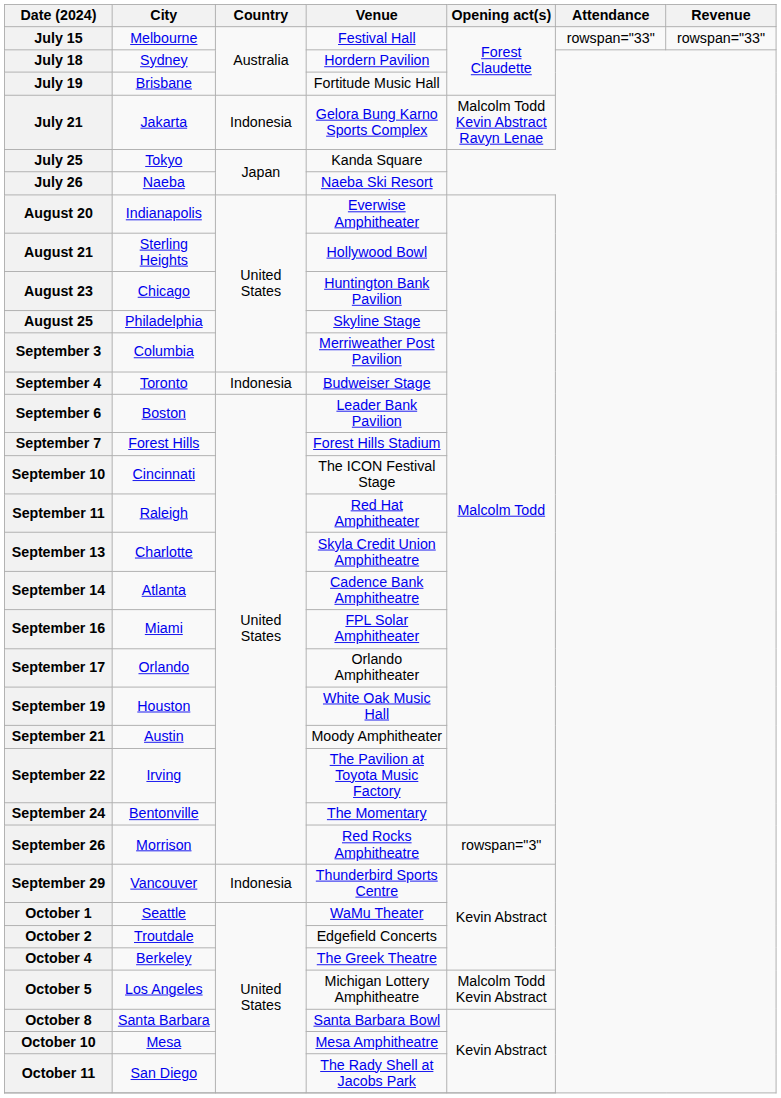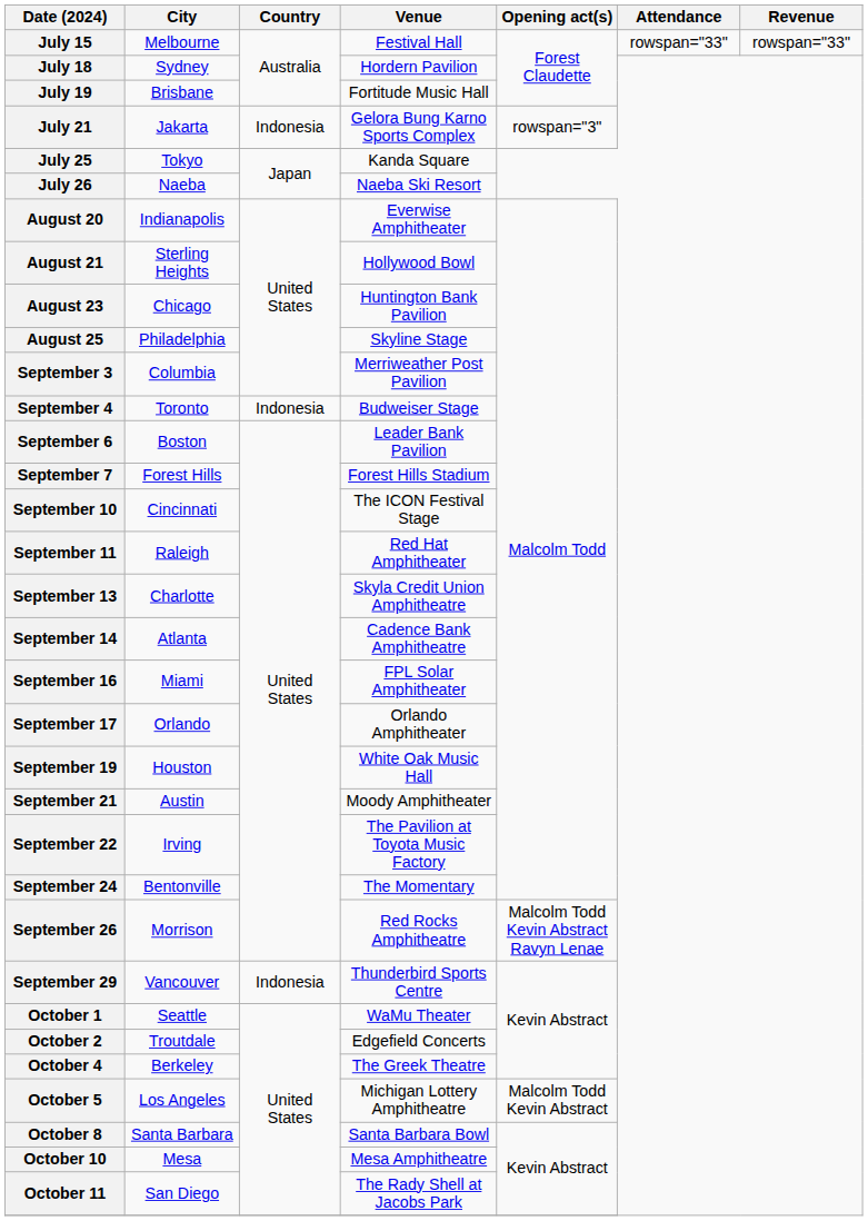July 21 | Opening act(s): Malcolm Todd Kevin Abstract Ravyn Lenae -> rowspan="3"
September 26 | Opening act(s): rowspan="3" -> Malcolm Todd Kevin Abstract Ravyn Lenae
